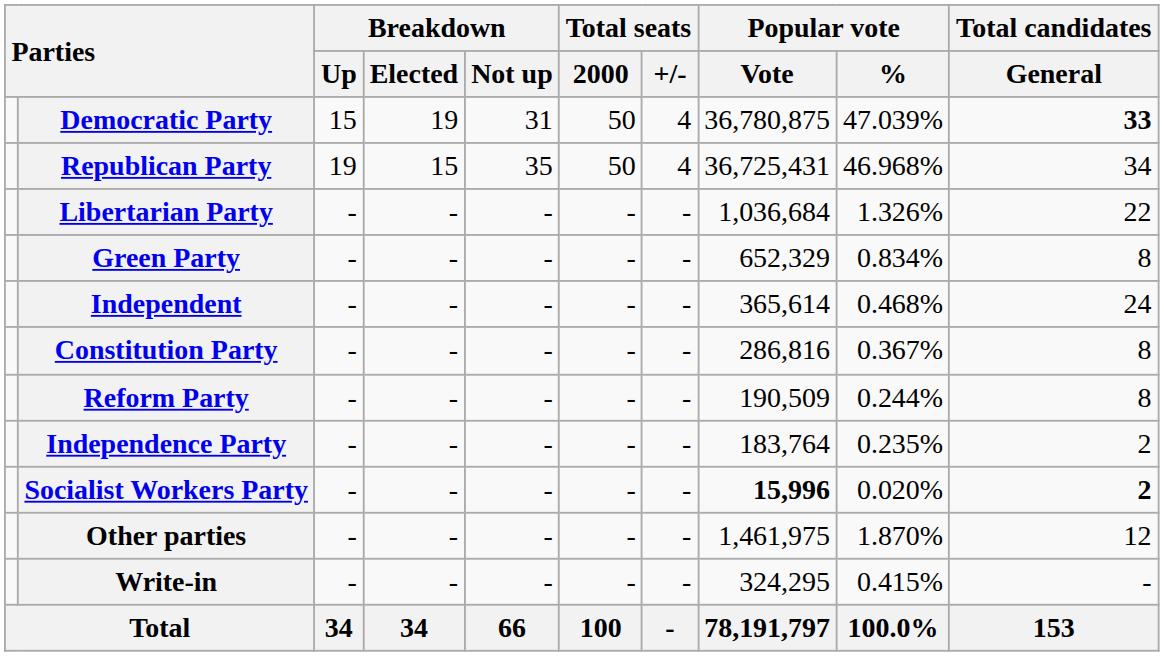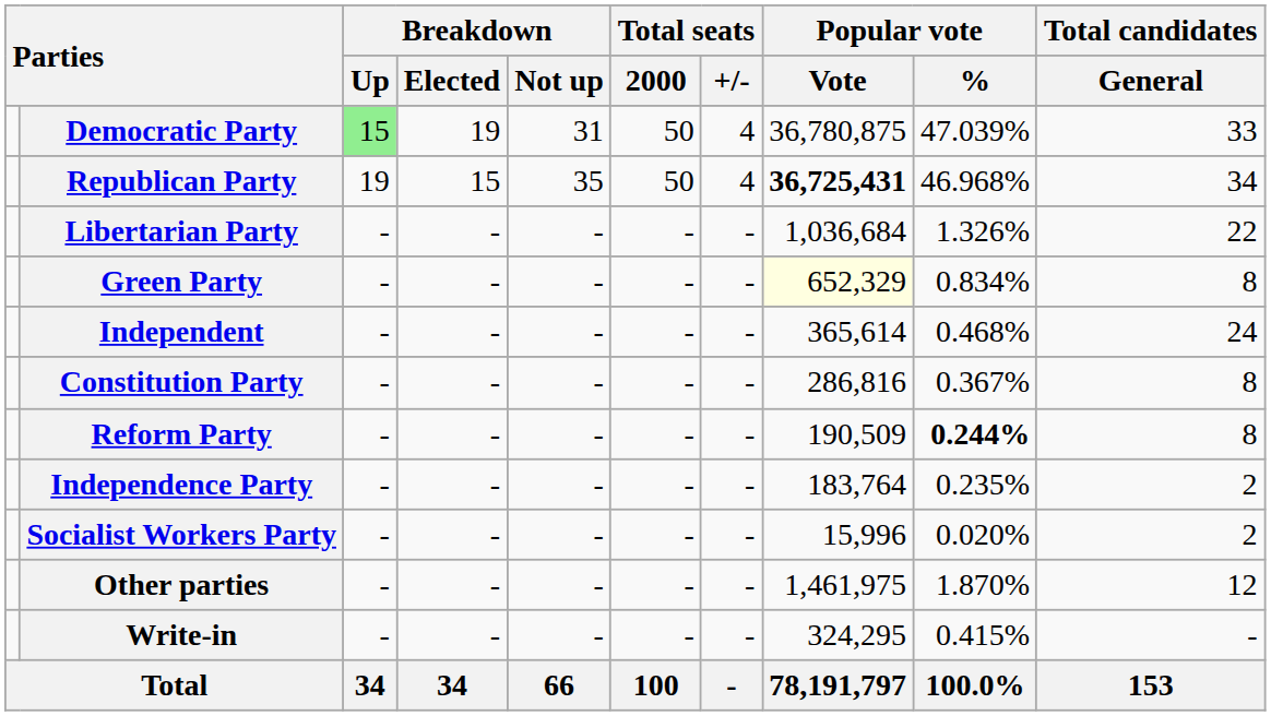Democratic Party | Breakdown / Up: no background -> lightgreen background
Democratic Party | Total candidates / General: bold -> normal
Republican Party | Popular vote / Vote: normal -> bold
Green Party | Popular vote / Vote: no background -> lightyellow background
Reform Party | Popular vote / %: normal -> bold
Socialist Workers Party | Popular vote / Vote: bold -> normal
Socialist Workers Party | Total candidates / General: bold -> normal
